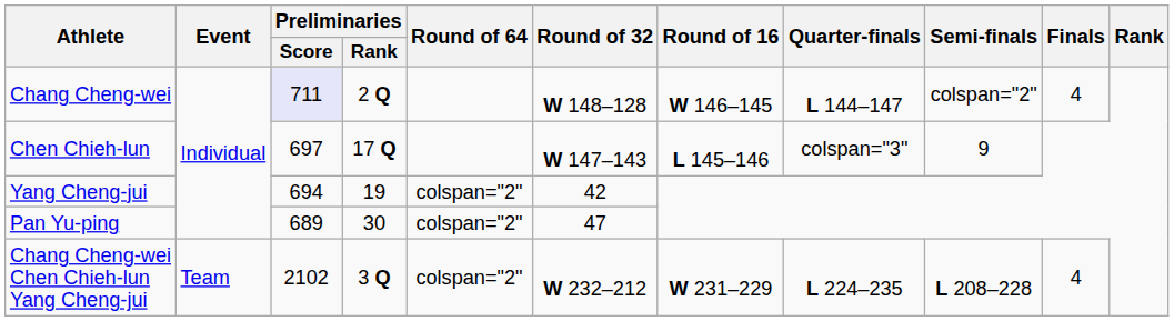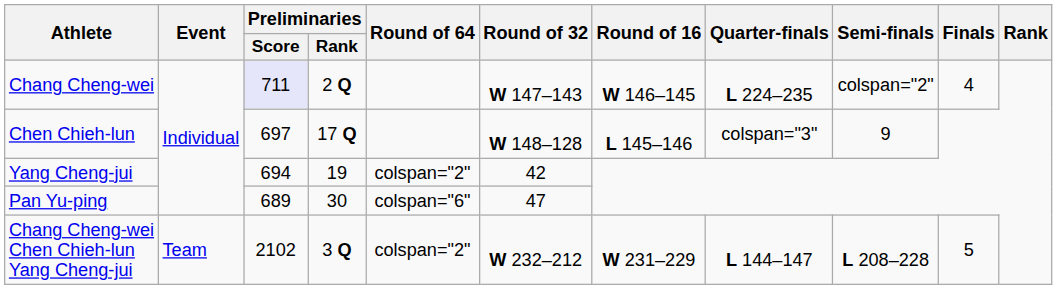Chang Cheng-wei | Round of 32: W 148–128 -> W 147–143
Chang Cheng-wei | Quarter-finals: L 144–147 -> L 224–235
Chen Chieh-lun | Round of 32: W 147–143 -> W 148–128
Pan Yu-ping | Round of 64: colspan="2" -> colspan="6"
Chang Cheng-wei Chen Chieh-lun Yang Cheng-jui | Quarter-finals: L 224–235 -> L 144–147
Chang Cheng-wei Chen Chieh-lun Yang Cheng-jui | Finals: 4 -> 5
